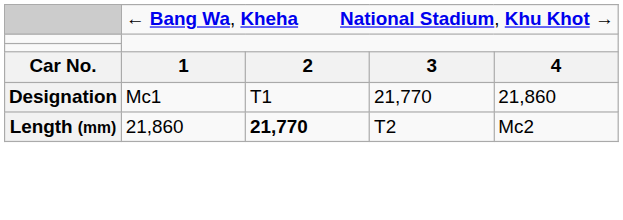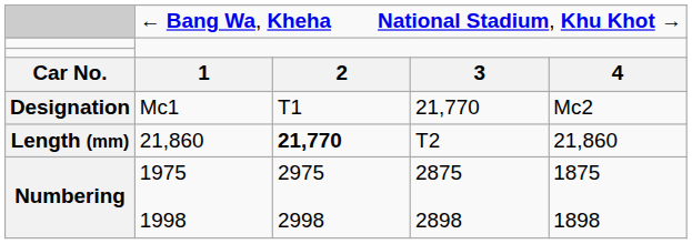Designation | column 5: 21,860 -> Mc2
Length (mm) | column 5: Mc2 -> 21,860
+ row: Numbering | 1975 1998 | 2975 2998 | 2875 2898 | 1875 1898
